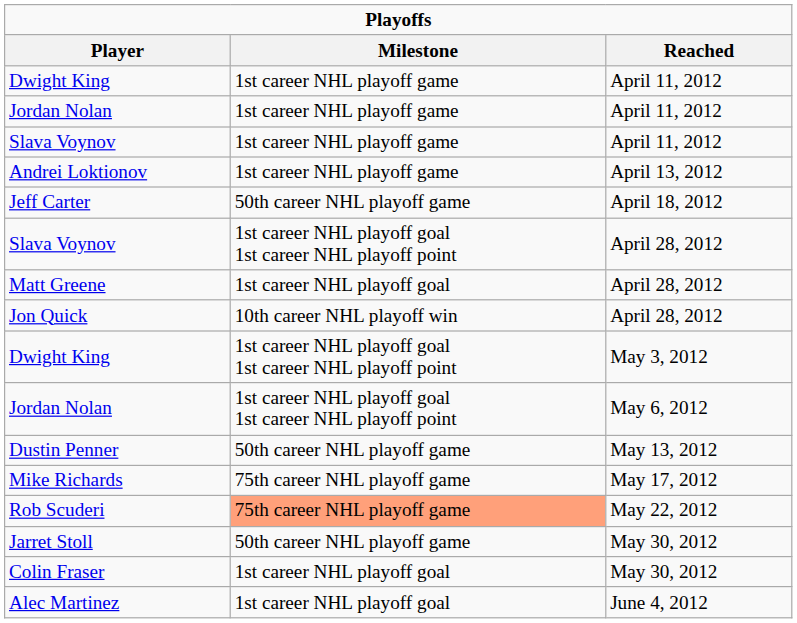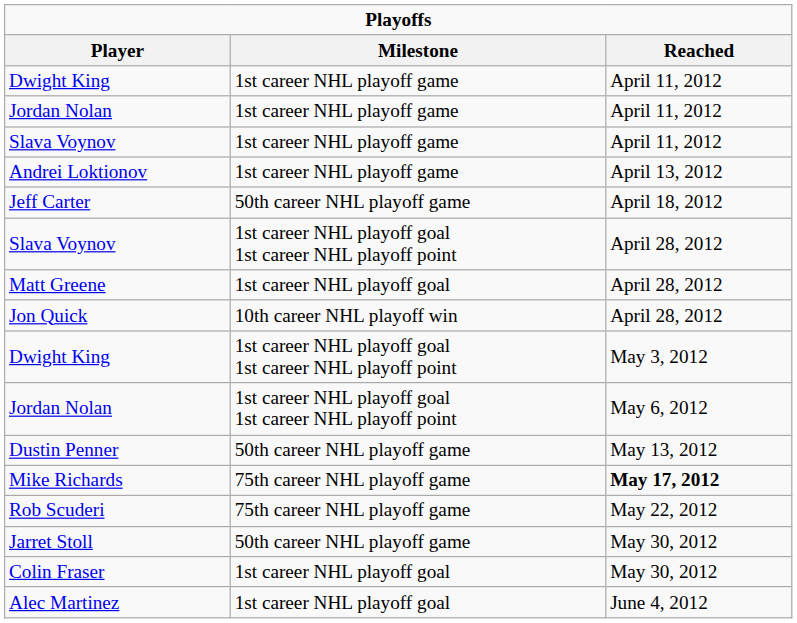row 14 | Reached: normal -> bold
row 15 | Milestone: lightsalmon background -> no background
